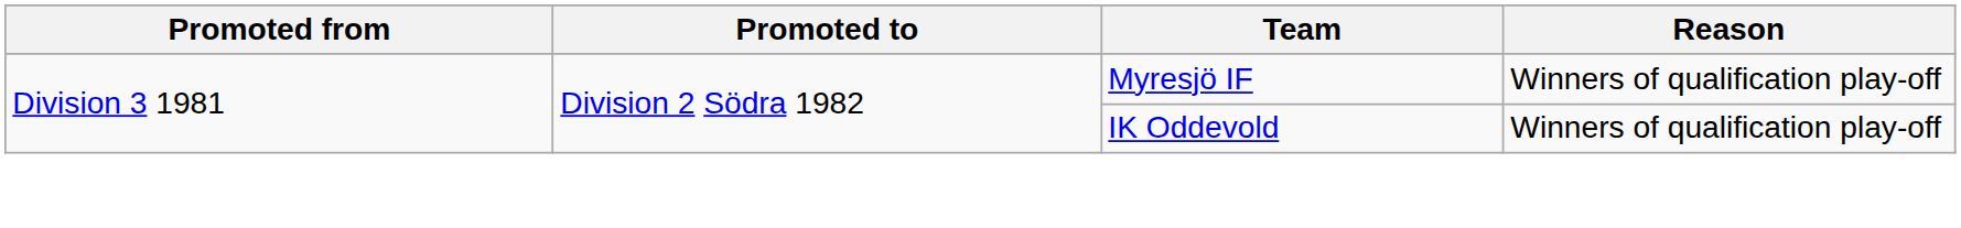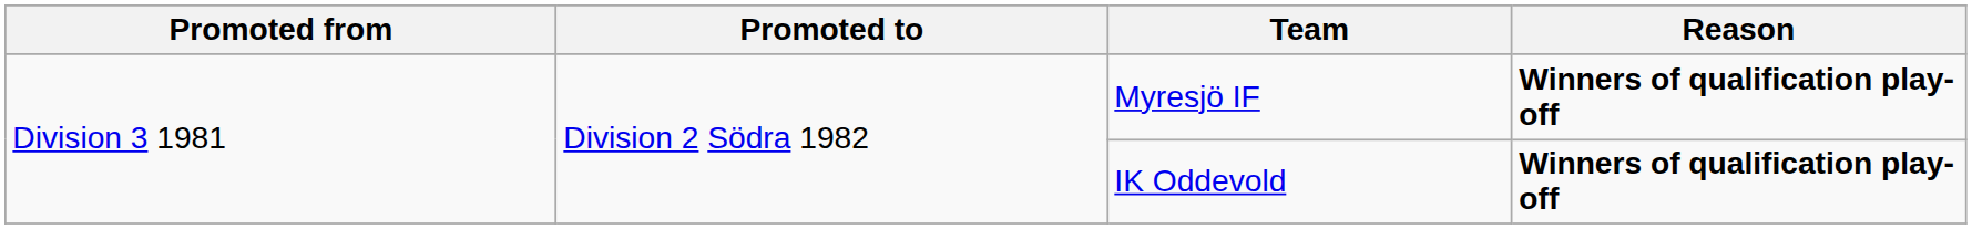Myresjö IF | Reason: normal -> bold
IK Oddevold | Reason: normal -> bold
